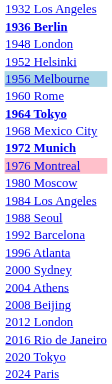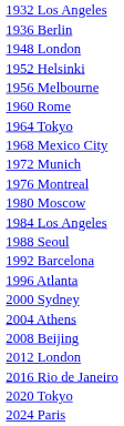1936 Berlin | column 1: bold -> normal
1956 Melbourne | column 1: lightblue background -> no background
1964 Tokyo | column 1: bold -> normal
1972 Munich | column 1: bold -> normal
1976 Montreal | column 1: pink background -> no background
